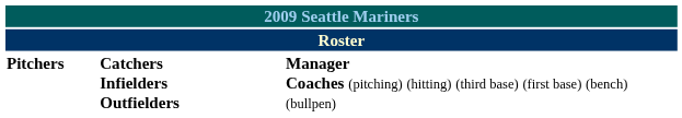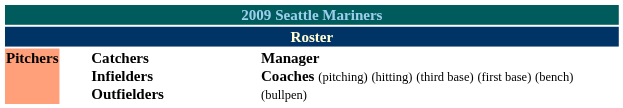Pitchers | column 1: no background -> lightsalmon background
